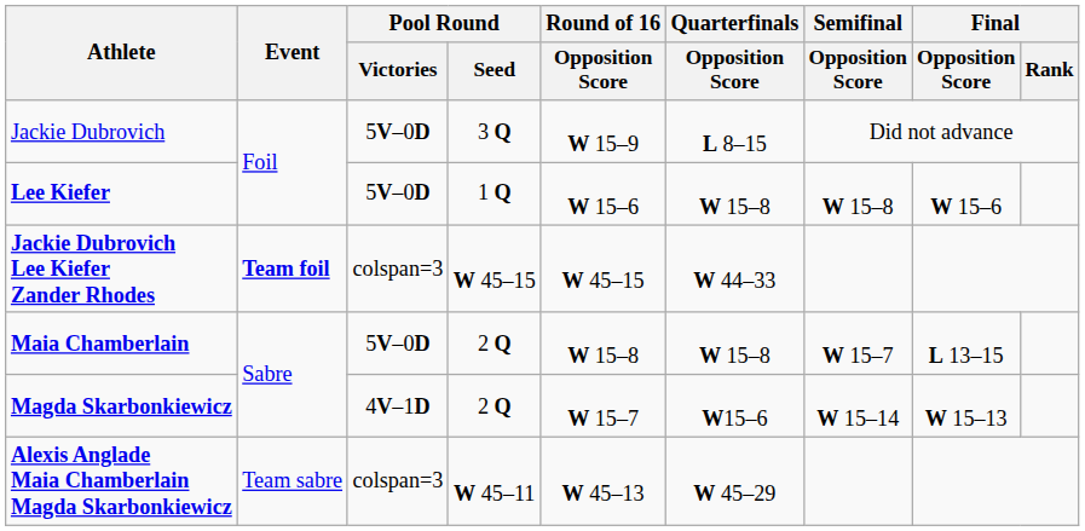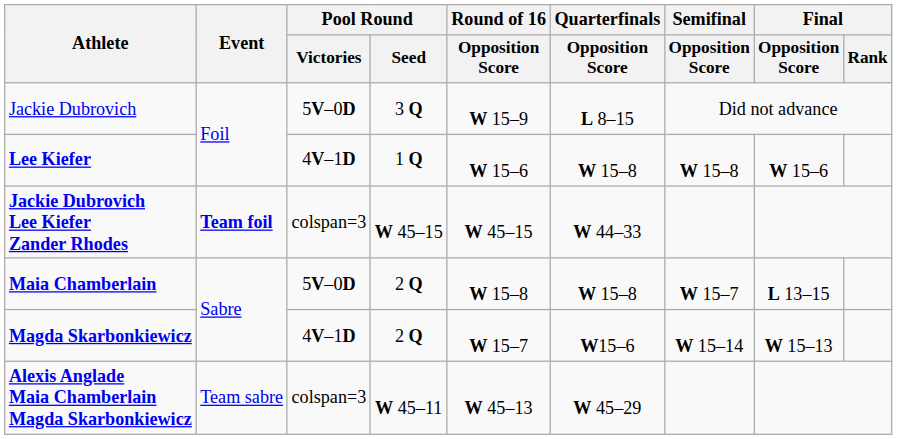Lee Kiefer | Pool Round / Victories: 5V–0D -> 4V–1D
